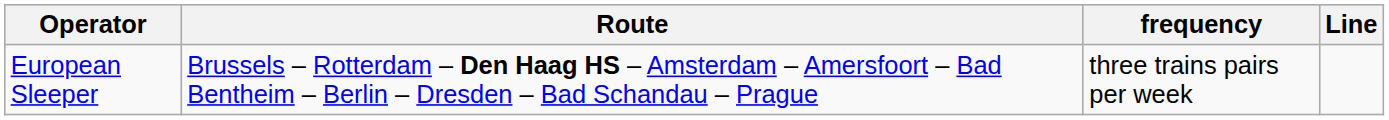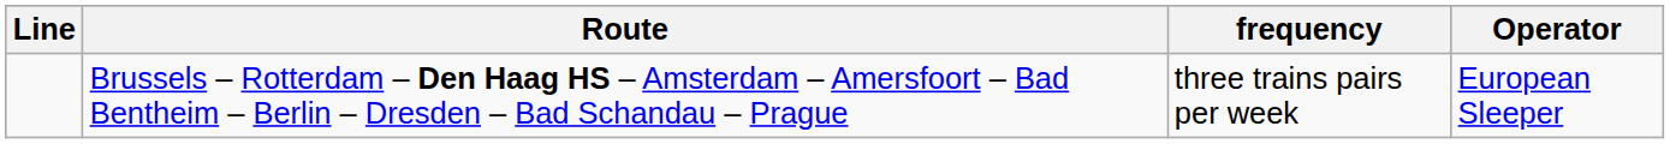columns swapped: Line <-> Operator
